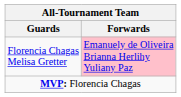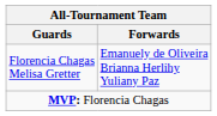Florencia Chagas Melisa Gretter | All-Tournament Team / Forwards: pink background -> no background
